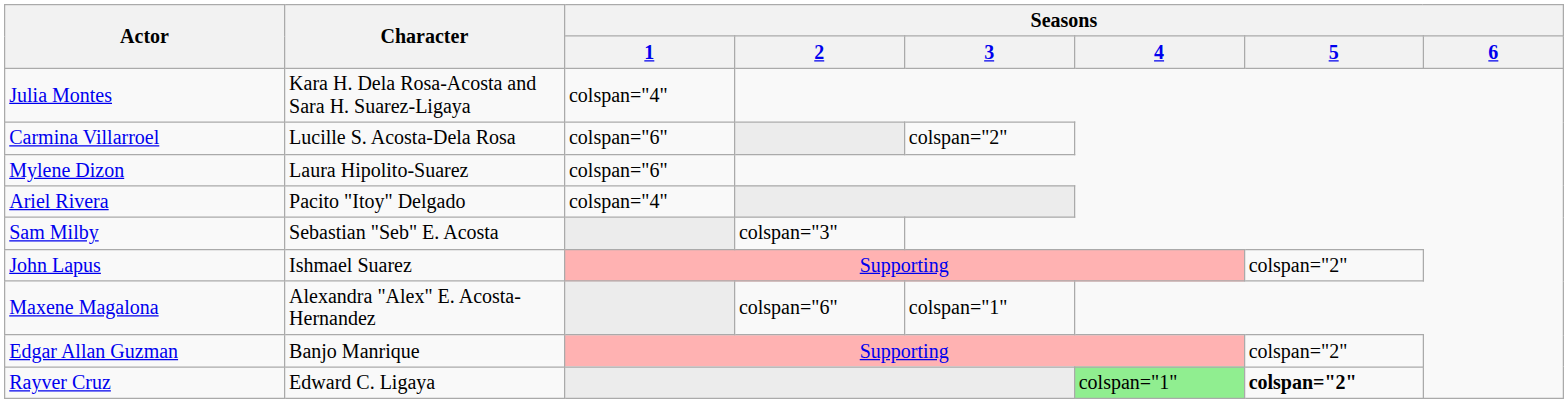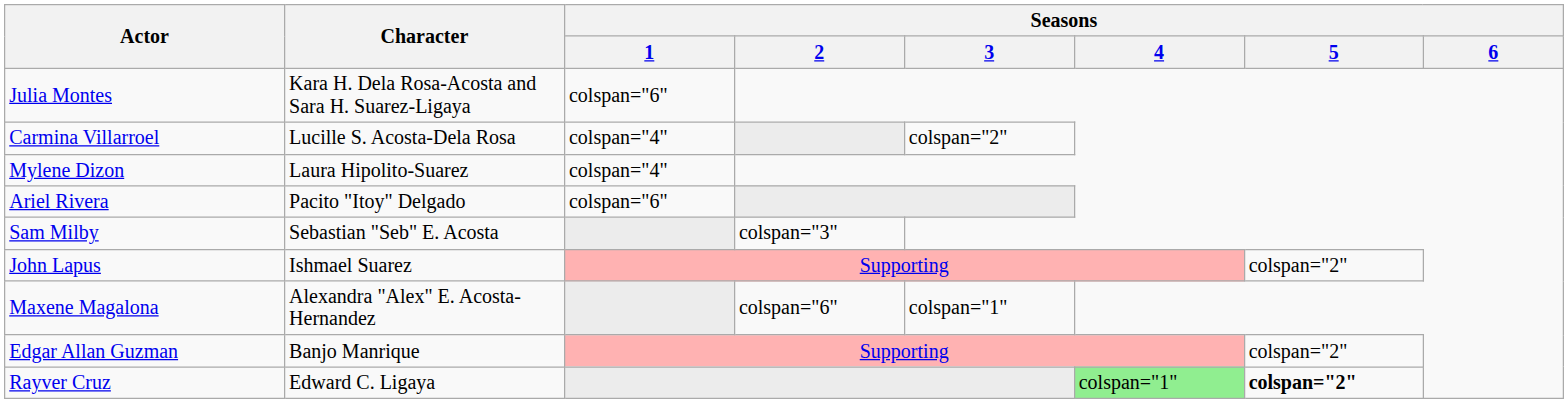Julia Montes | Seasons / 1: colspan="4" -> colspan="6"
Carmina Villarroel | Seasons / 1: colspan="6" -> colspan="4"
Mylene Dizon | Seasons / 1: colspan="6" -> colspan="4"
Ariel Rivera | Seasons / 1: colspan="4" -> colspan="6"
